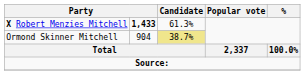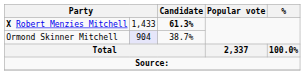X Robert Menzies Mitchell | column 2: bold -> normal
X Robert Menzies Mitchell | Candidate: normal -> bold
Ormond Skinner Mitchell | column 2: no background -> lavender background
Ormond Skinner Mitchell | Candidate: khaki background -> no background
